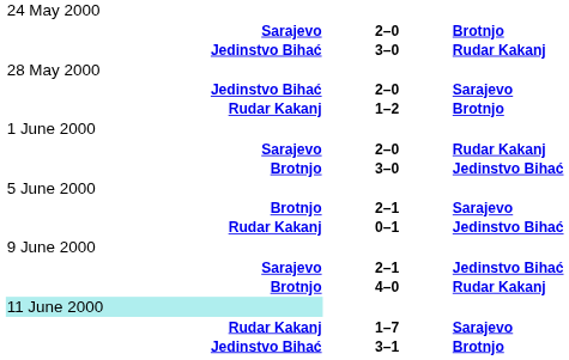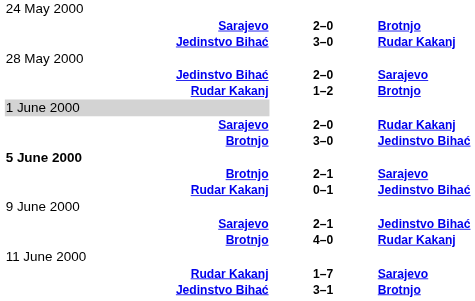1 June 2000 | column 1: no background -> lightgrey background
5 June 2000 | column 1: normal -> bold
11 June 2000 | column 1: paleturquoise background -> no background
